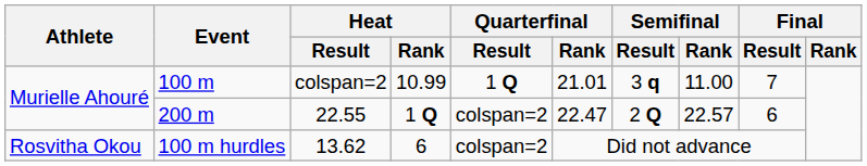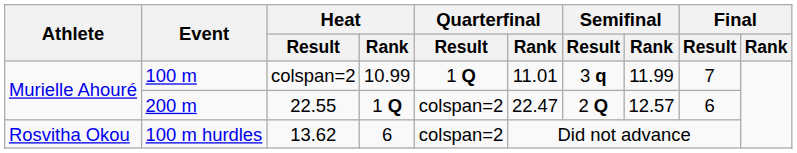100 m | Quarterfinal / Rank: 21.01 -> 11.01
100 m | Semifinal / Rank: 11.00 -> 11.99
200 m | Semifinal / Rank: 22.57 -> 12.57
